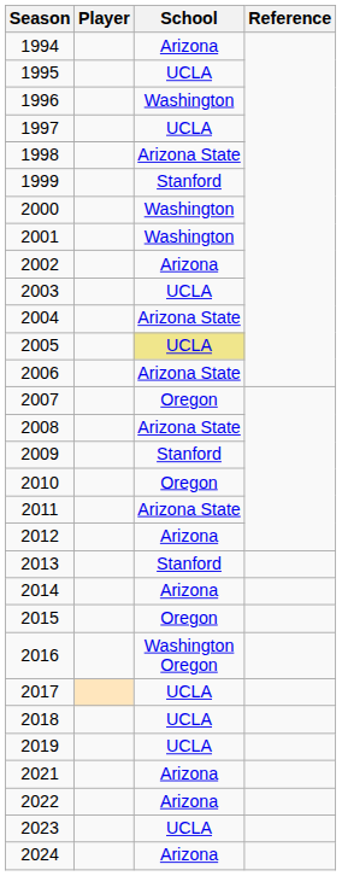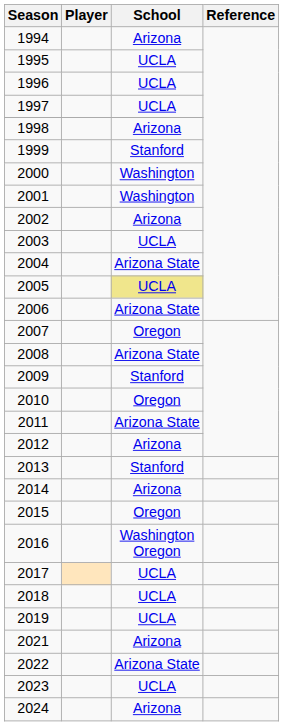1996 | School: Washington -> UCLA
1998 | School: Arizona State -> Arizona
2022 | School: Arizona -> Arizona State
